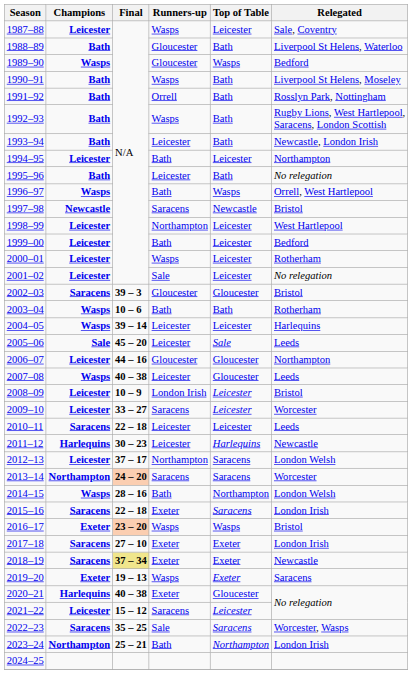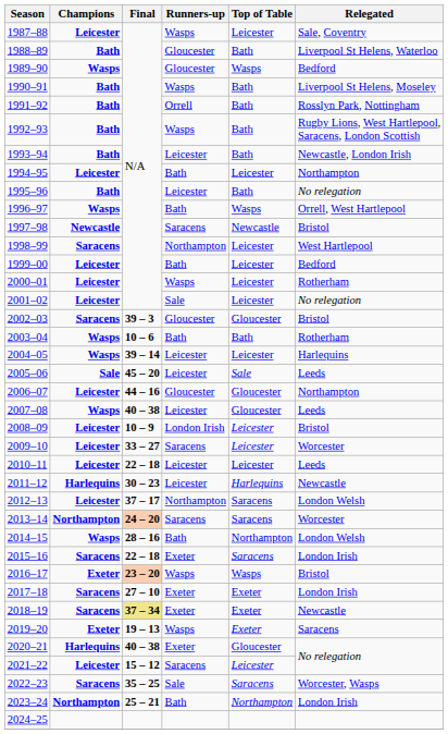1998–99 | Champions: Leicester -> Saracens
2010–11 | Champions: Saracens -> Leicester
